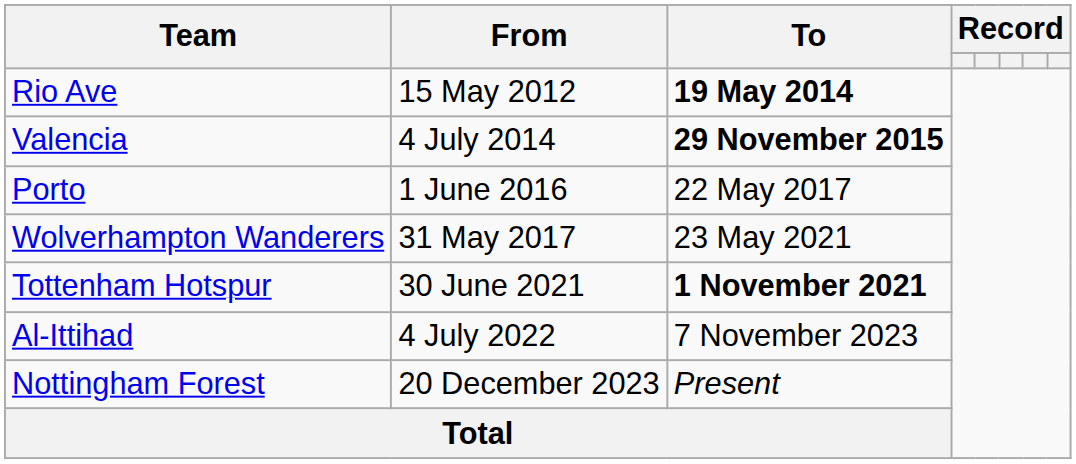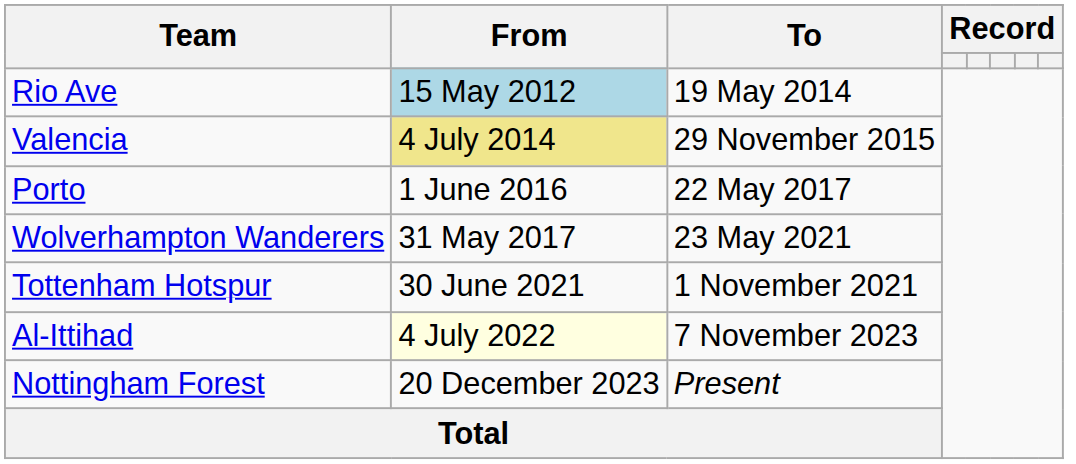Rio Ave | From: no background -> lightblue background
Rio Ave | To: bold -> normal
Valencia | From: no background -> khaki background
Valencia | To: bold -> normal
Tottenham Hotspur | To: bold -> normal
Al-Ittihad | From: no background -> lightyellow background
